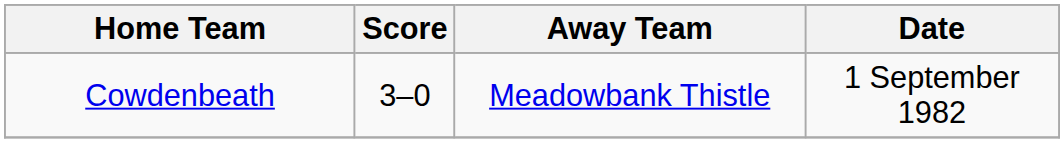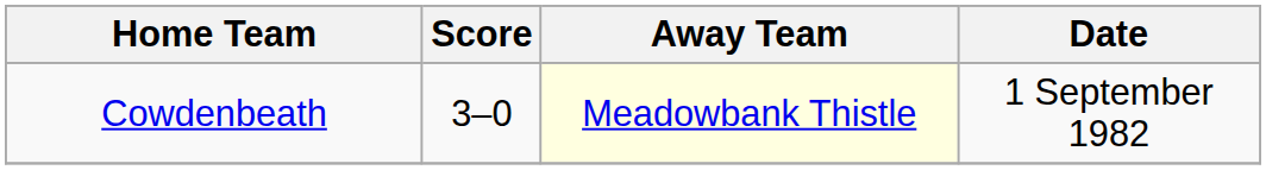Cowdenbeath | Away Team: no background -> lightyellow background
